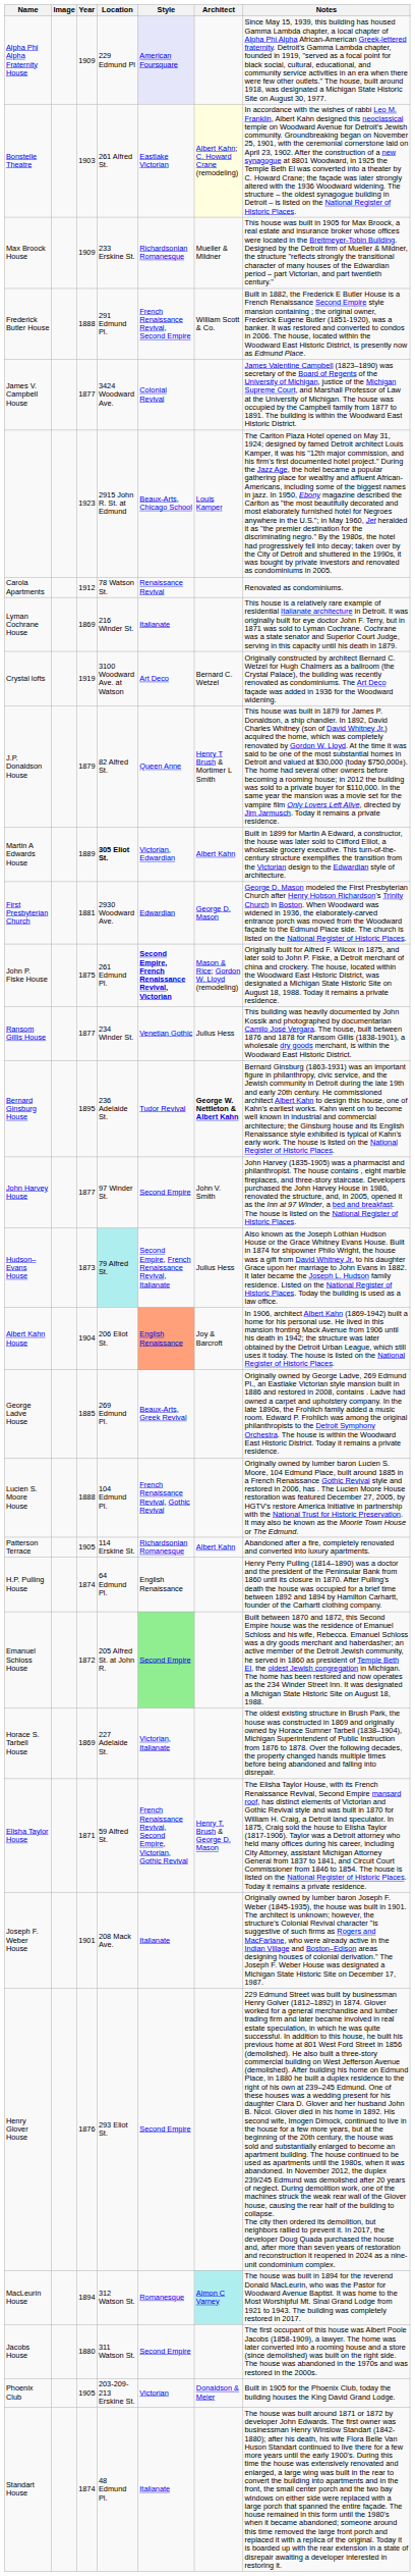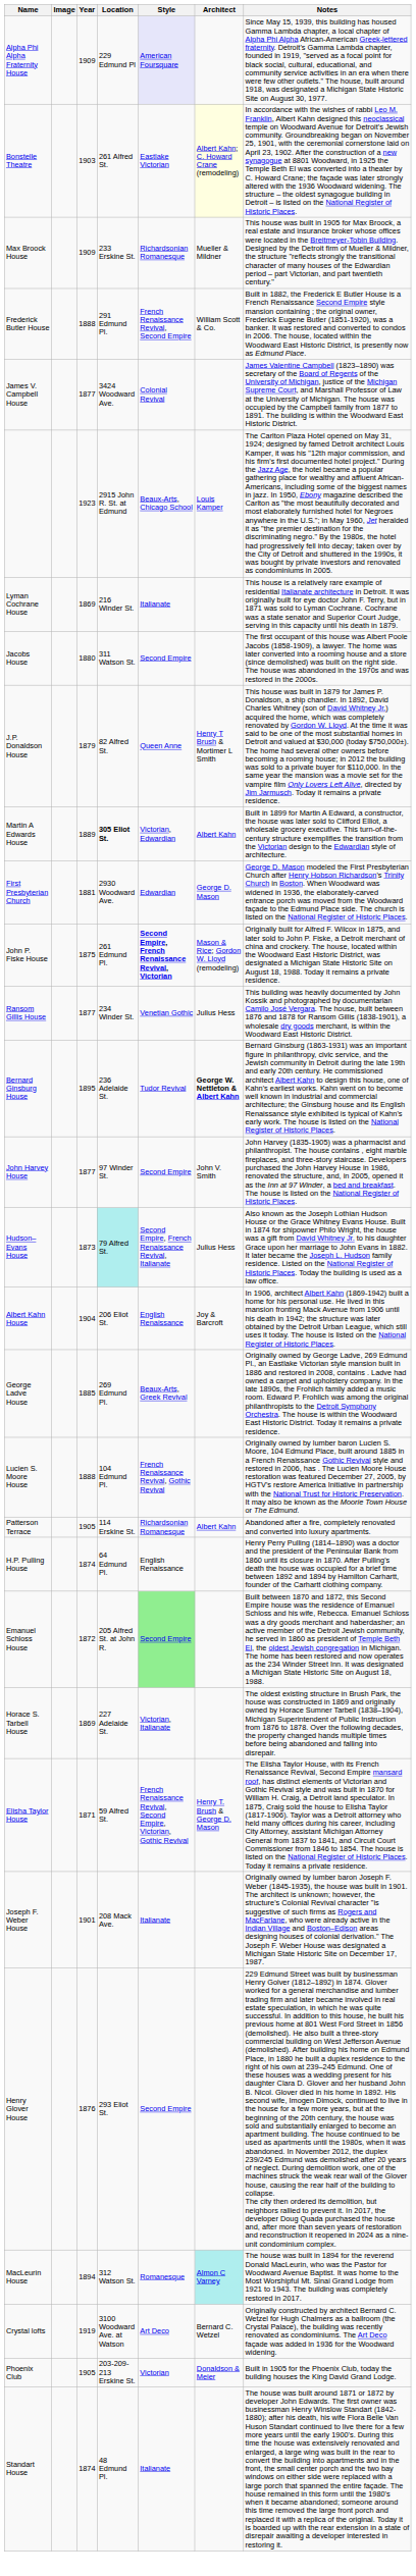- row: Carola Apartments | 1912 | 78 Watson St. | Renaissance Revival | Renovated as condominiums.
rows swapped: Crystal lofts <-> Jacobs House
Albert Kahn House | Style: lightsalmon background -> no background
